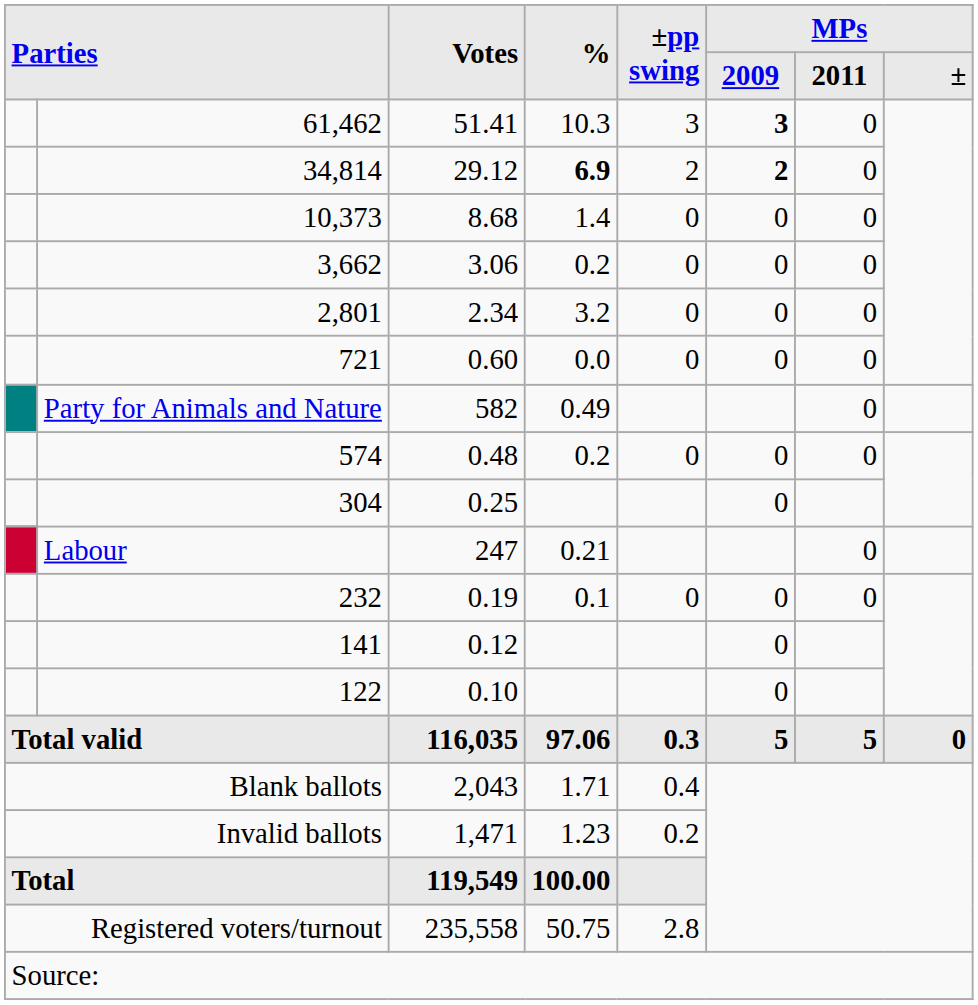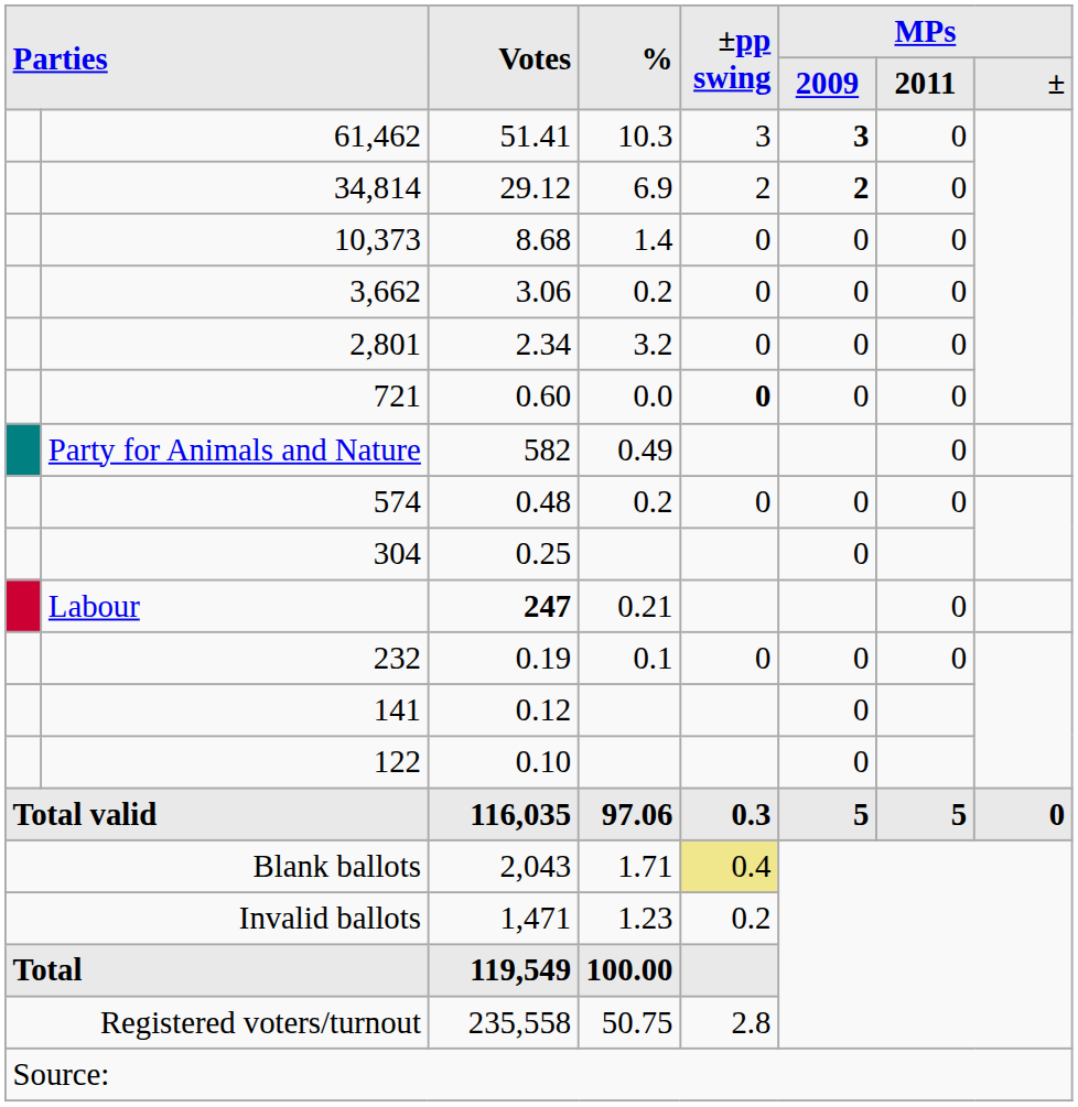34,814 | %: bold -> normal
721 | ±pp swing: normal -> bold
Labour | Votes: normal -> bold
Blank ballots | ±pp swing: no background -> khaki background
